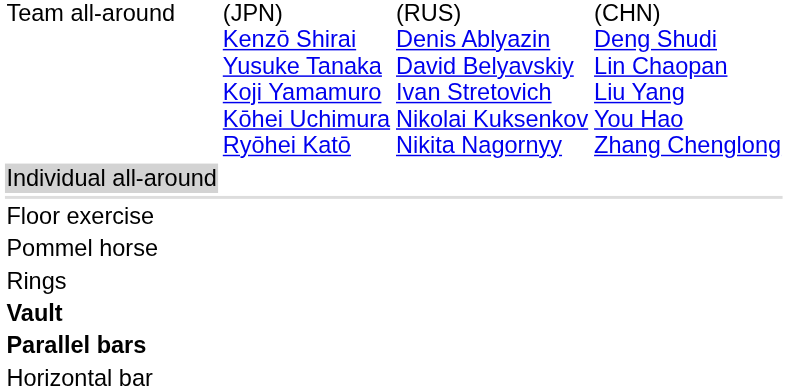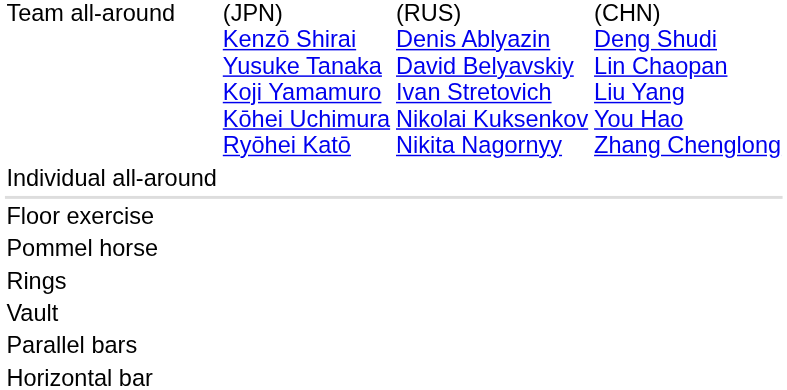Individual all-around | column 1: lightgrey background -> no background
Vault | column 1: bold -> normal
Parallel bars | column 1: bold -> normal
